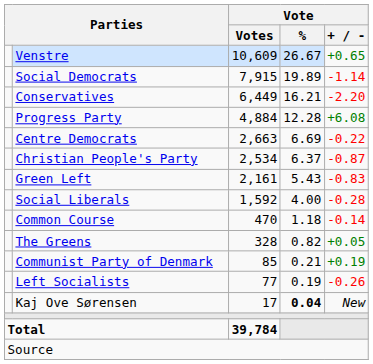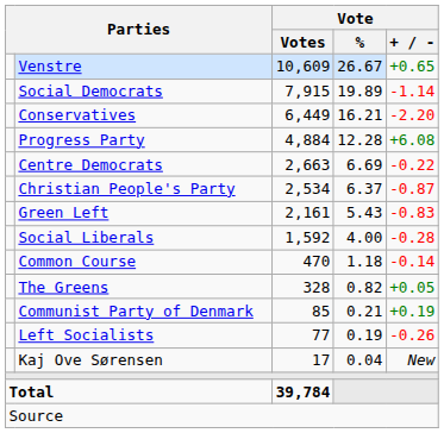Kaj Ove Sørensen | Vote / %: bold -> normal
